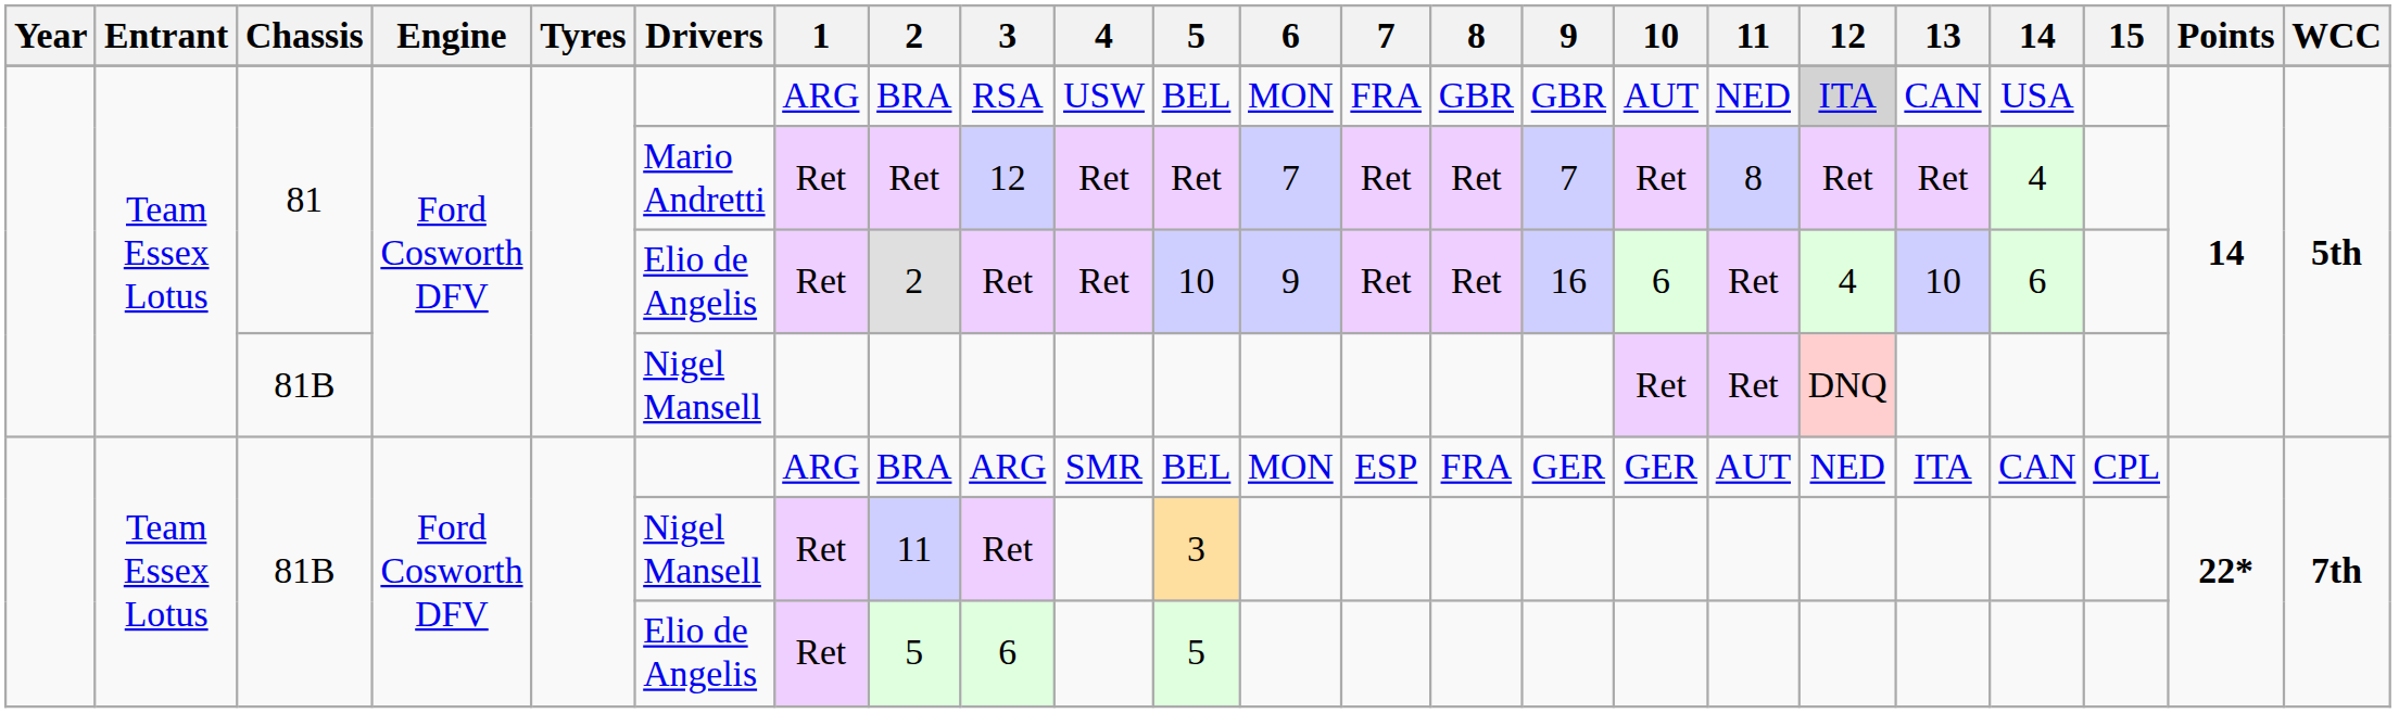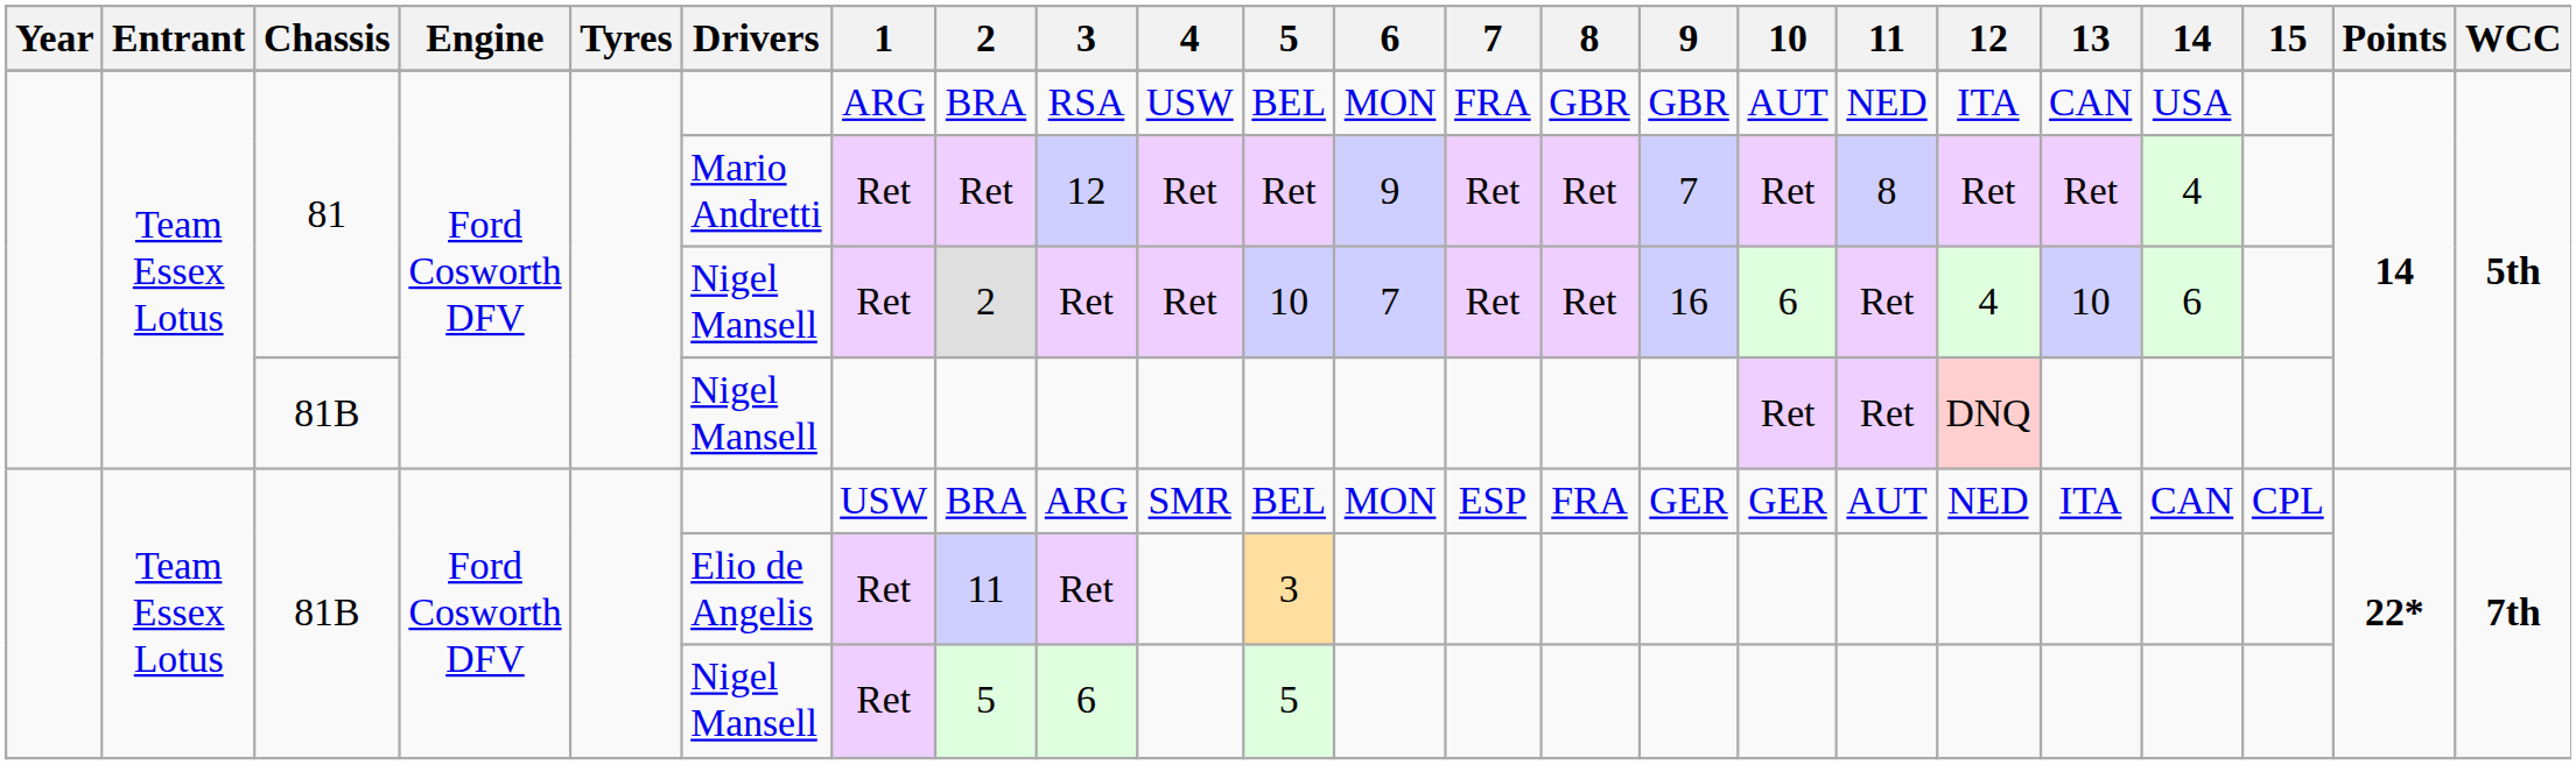row 2 | 12: lightgrey background -> no background
row 3 | 6: 7 -> 9
row 4 | Drivers: Elio de Angelis -> Nigel Mansell
row 4 | 6: 9 -> 7
row 6 | 1: ARG -> USW
row 7 | Drivers: Nigel Mansell -> Elio de Angelis
row 8 | Drivers: Elio de Angelis -> Nigel Mansell
